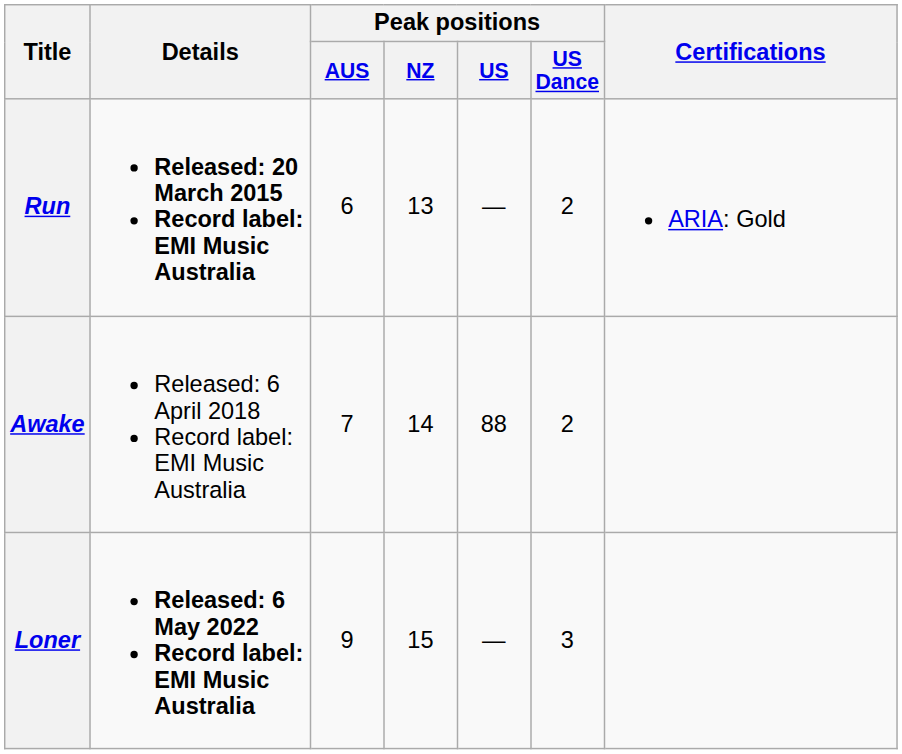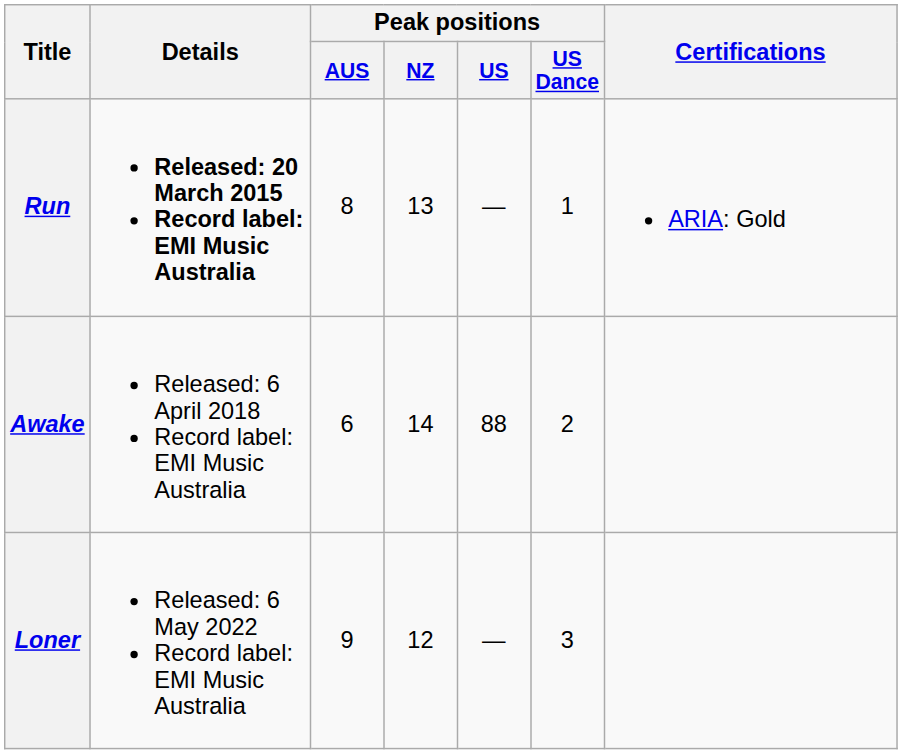Run | Peak positions / AUS: 6 -> 8
Run | Peak positions / US Dance: 2 -> 1
Awake | Peak positions / AUS: 7 -> 6
Loner | Details: bold -> normal
Loner | Peak positions / NZ: 15 -> 12
